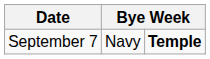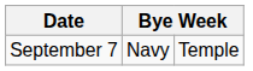September 7 | column 3: bold -> normal
